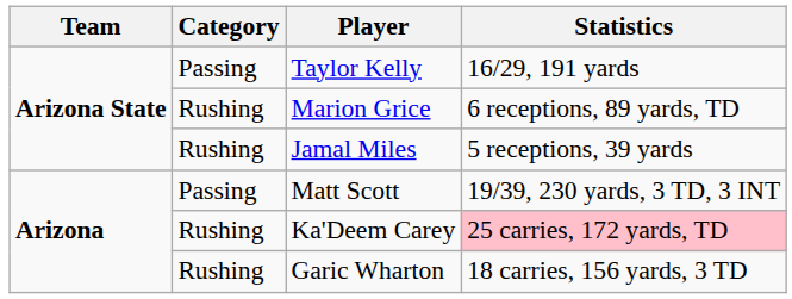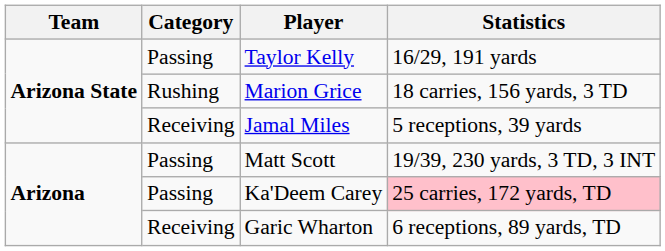Marion Grice | Statistics: 6 receptions, 89 yards, TD -> 18 carries, 156 yards, 3 TD
Jamal Miles | Category: Rushing -> Receiving
Ka'Deem Carey | Category: Rushing -> Passing
Garic Wharton | Category: Rushing -> Receiving
Garic Wharton | Statistics: 18 carries, 156 yards, 3 TD -> 6 receptions, 89 yards, TD
